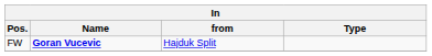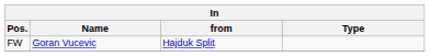FW | Name: bold -> normal
